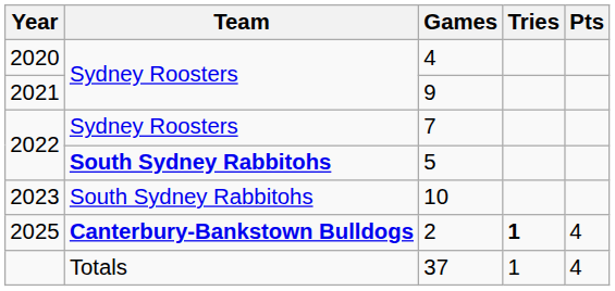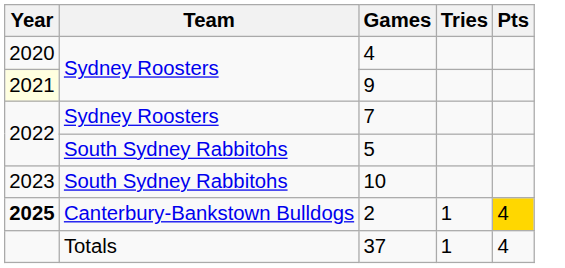9 | Year: no background -> lightyellow background
5 | Team: bold -> normal
2 | Year: normal -> bold
2 | Team: bold -> normal
2 | Tries: bold -> normal
2 | Pts: no background -> gold background
